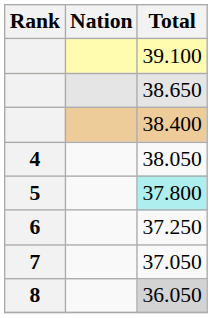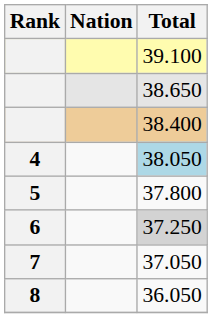38.050 | Total: no background -> lightblue background
37.800 | Total: paleturquoise background -> no background
37.250 | Total: no background -> lightgrey background
36.050 | Total: lightgrey background -> no background
